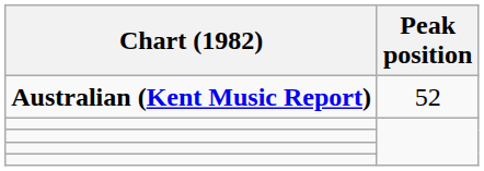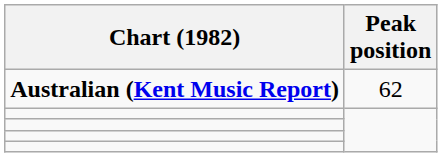row 2 | Peak position: 52 -> 62
